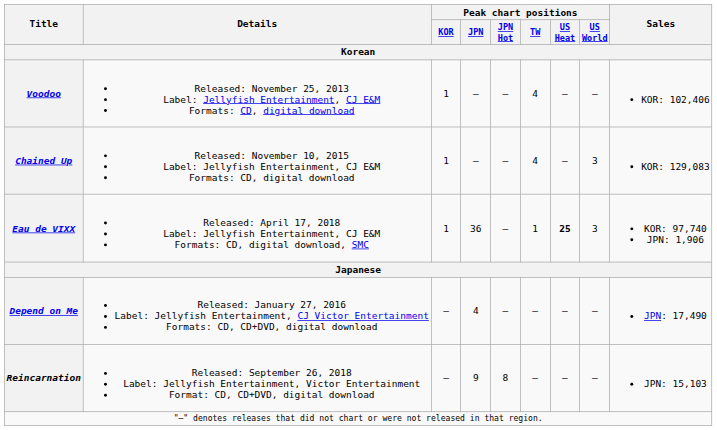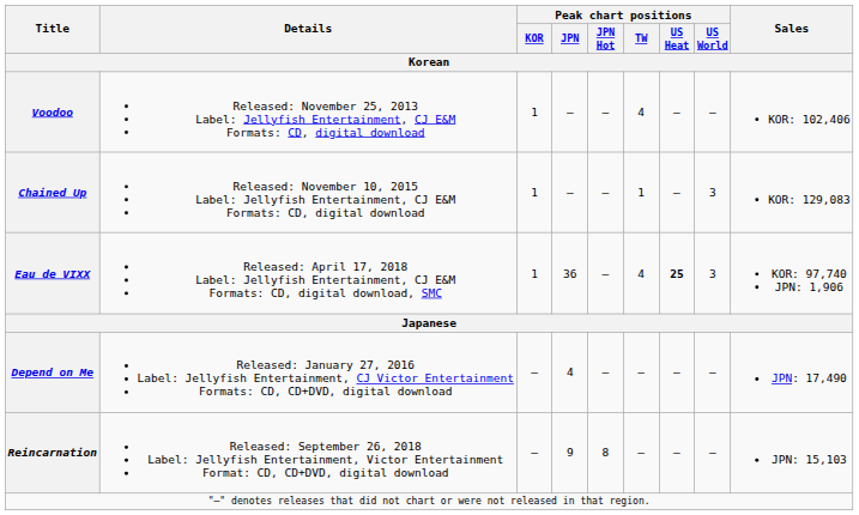Chained Up | Peak chart positions / TW: 4 -> 1
Eau de VIXX | Peak chart positions / TW: 1 -> 4
